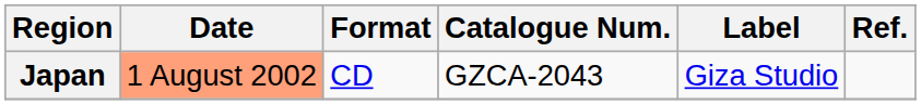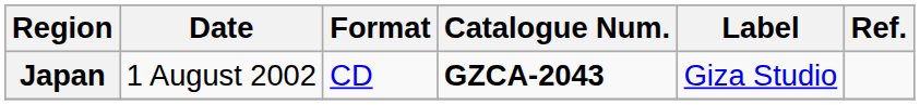Japan | Date: lightsalmon background -> no background
Japan | Catalogue Num.: normal -> bold
